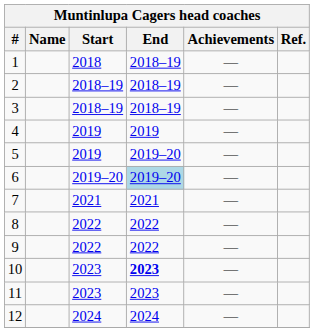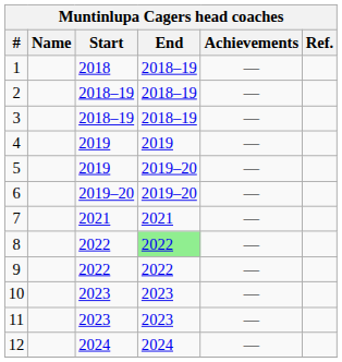6 | End: lightblue background -> no background
8 | End: no background -> lightgreen background
10 | End: bold -> normal
